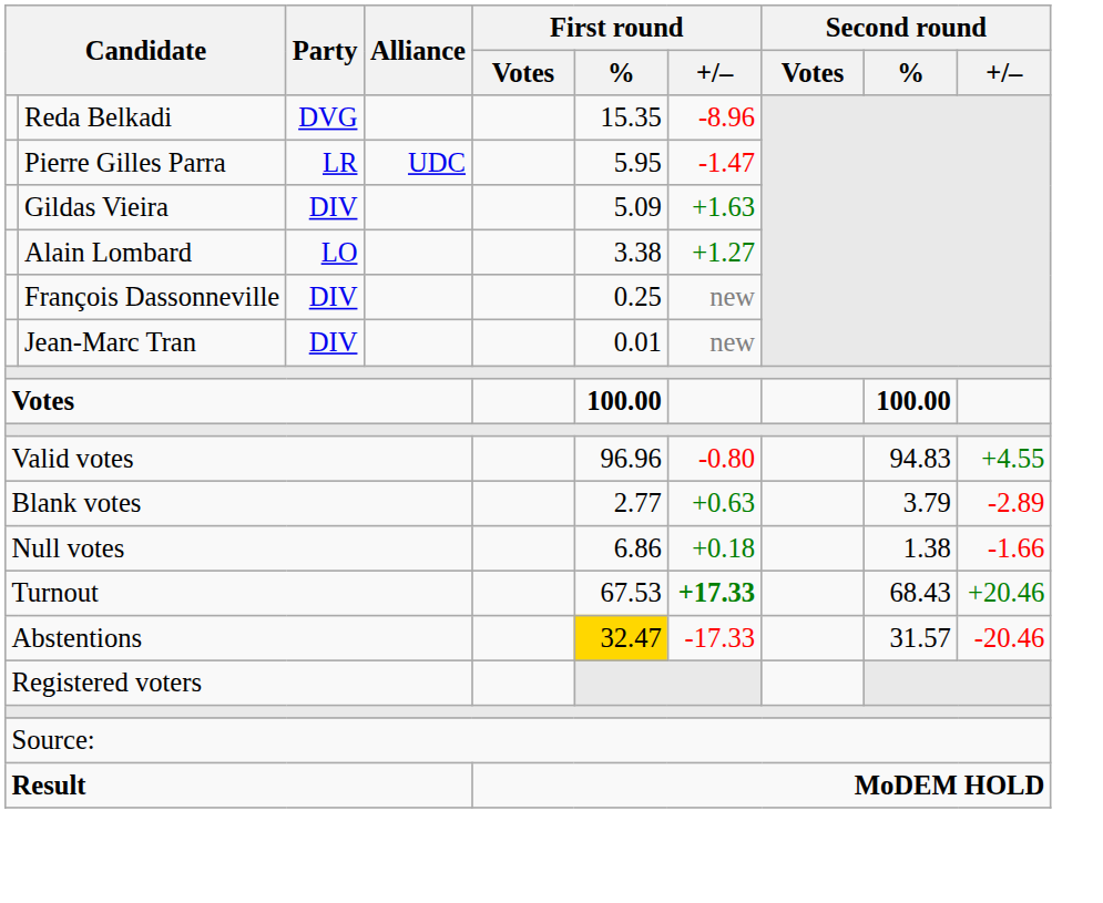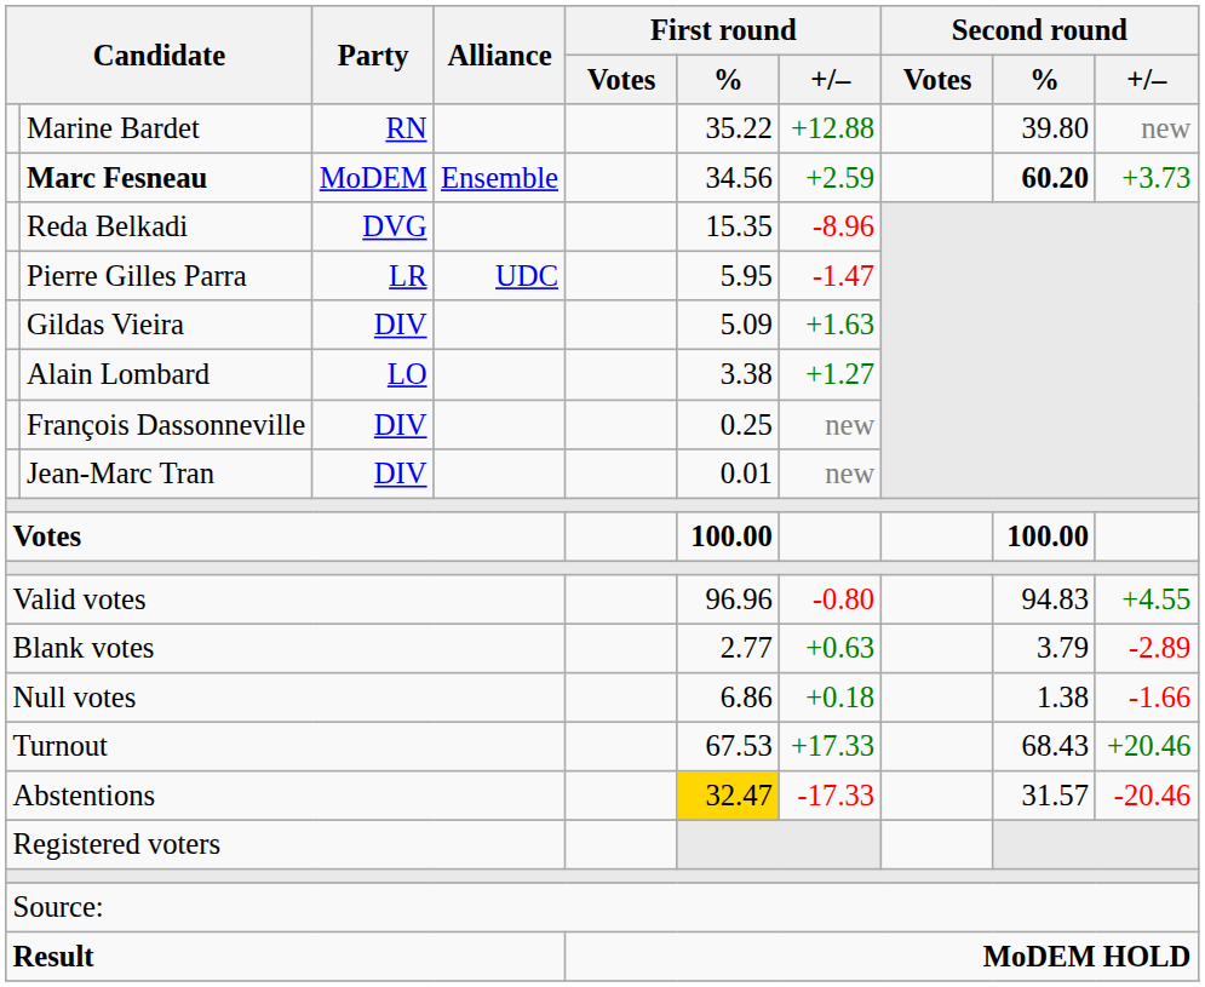+ row: Marine Bardet | RN | 35.22 | +12.88 | 39.80 | new
+ row: Marc Fesneau | MoDEM | Ensemble | 34.56 | +2.59 | 60.20 | +3.73
Turnout | First round / +/–: bold -> normal
